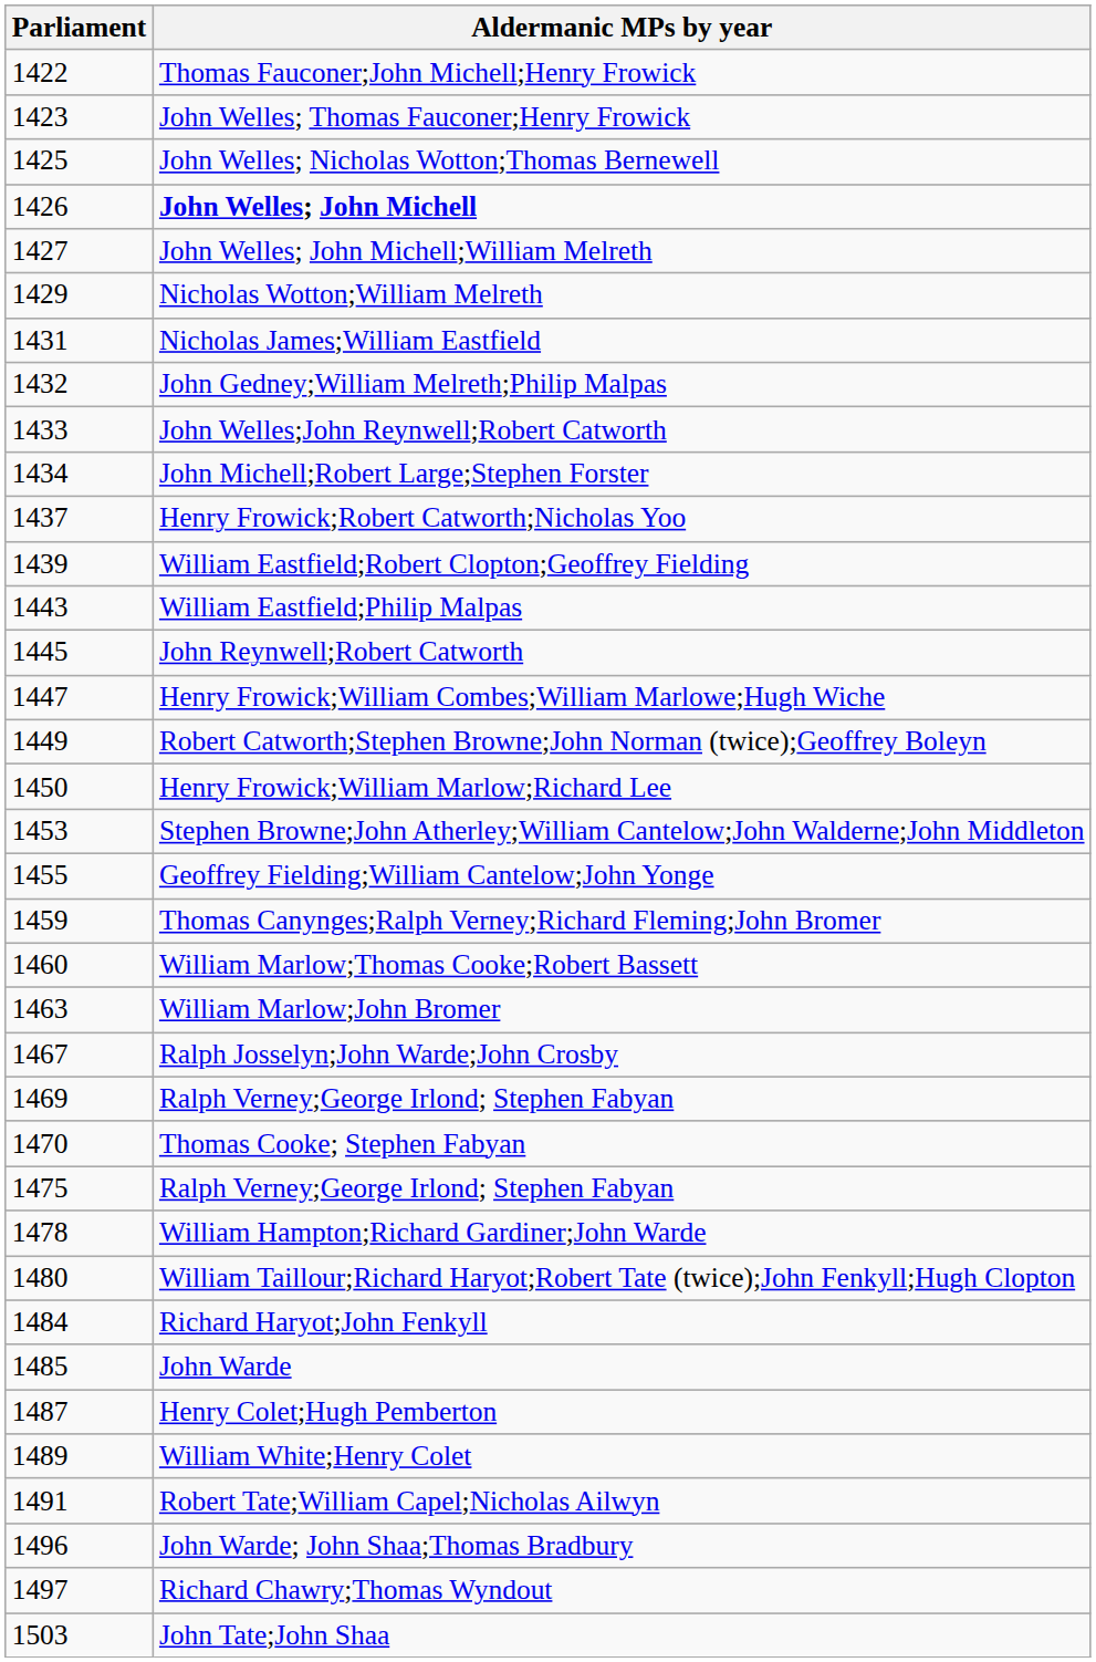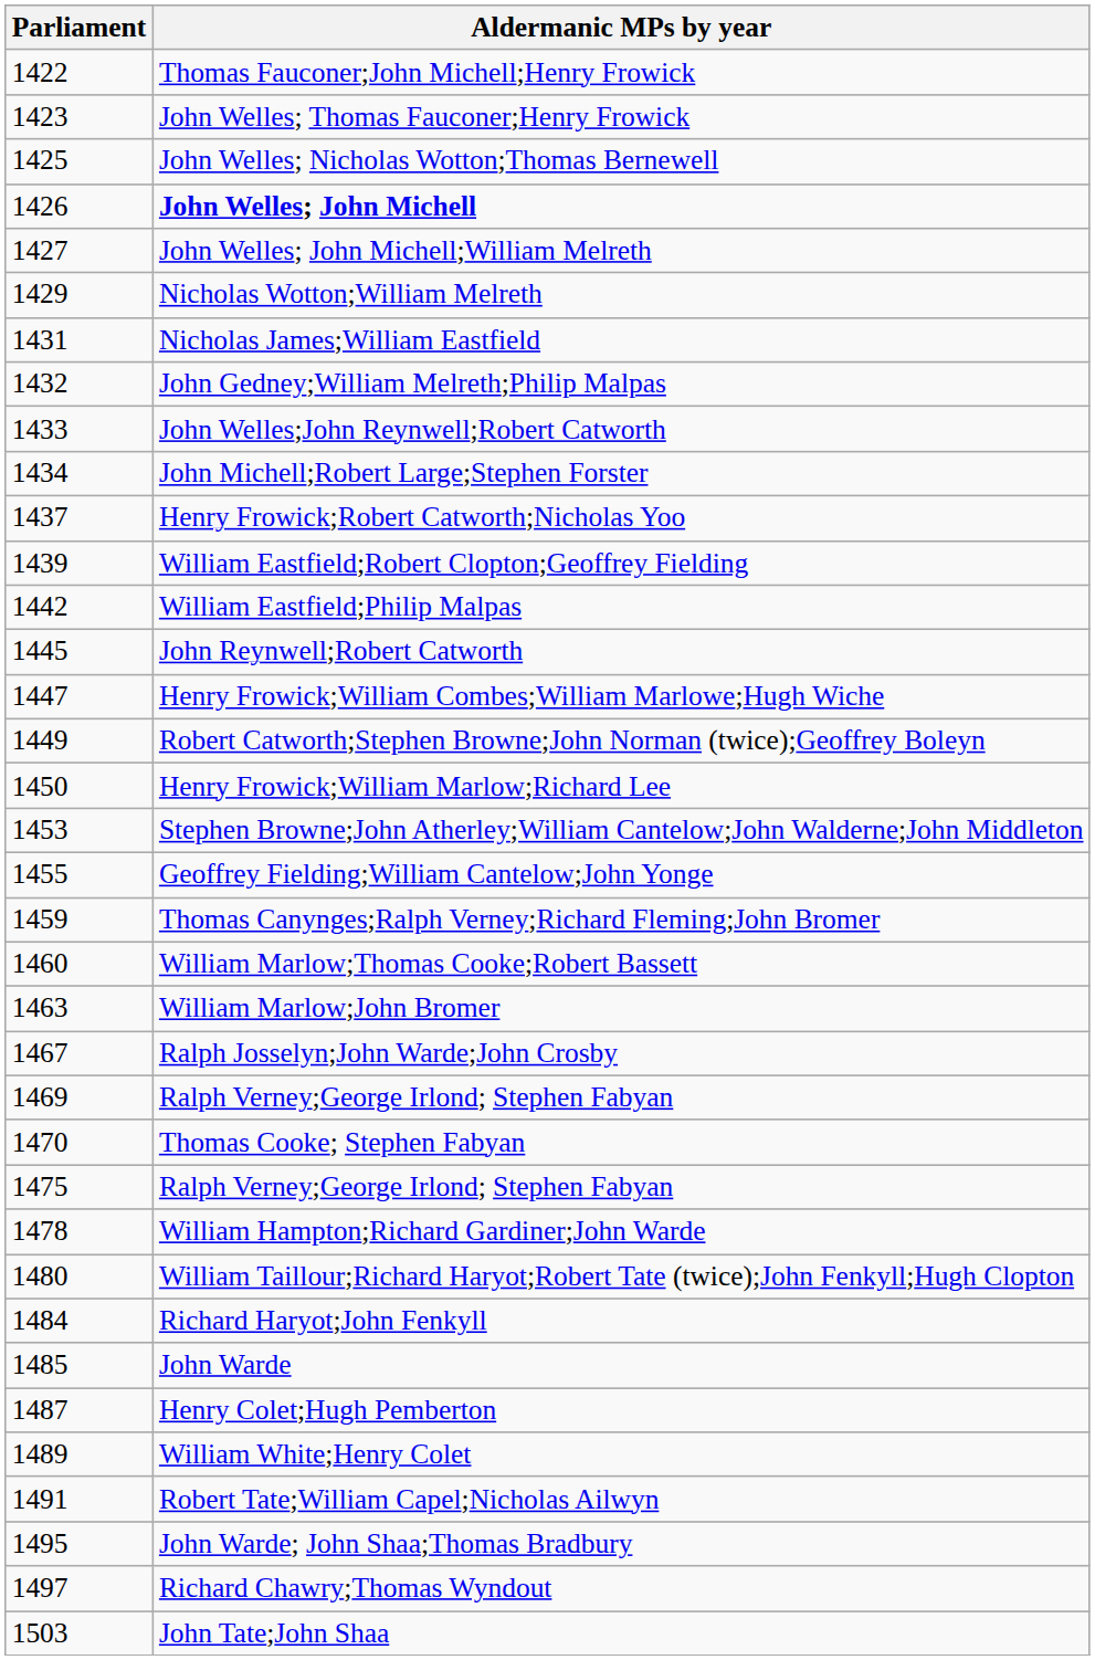row 14 | Parliament: 1443 -> 1442
row 35 | Parliament: 1496 -> 1495
